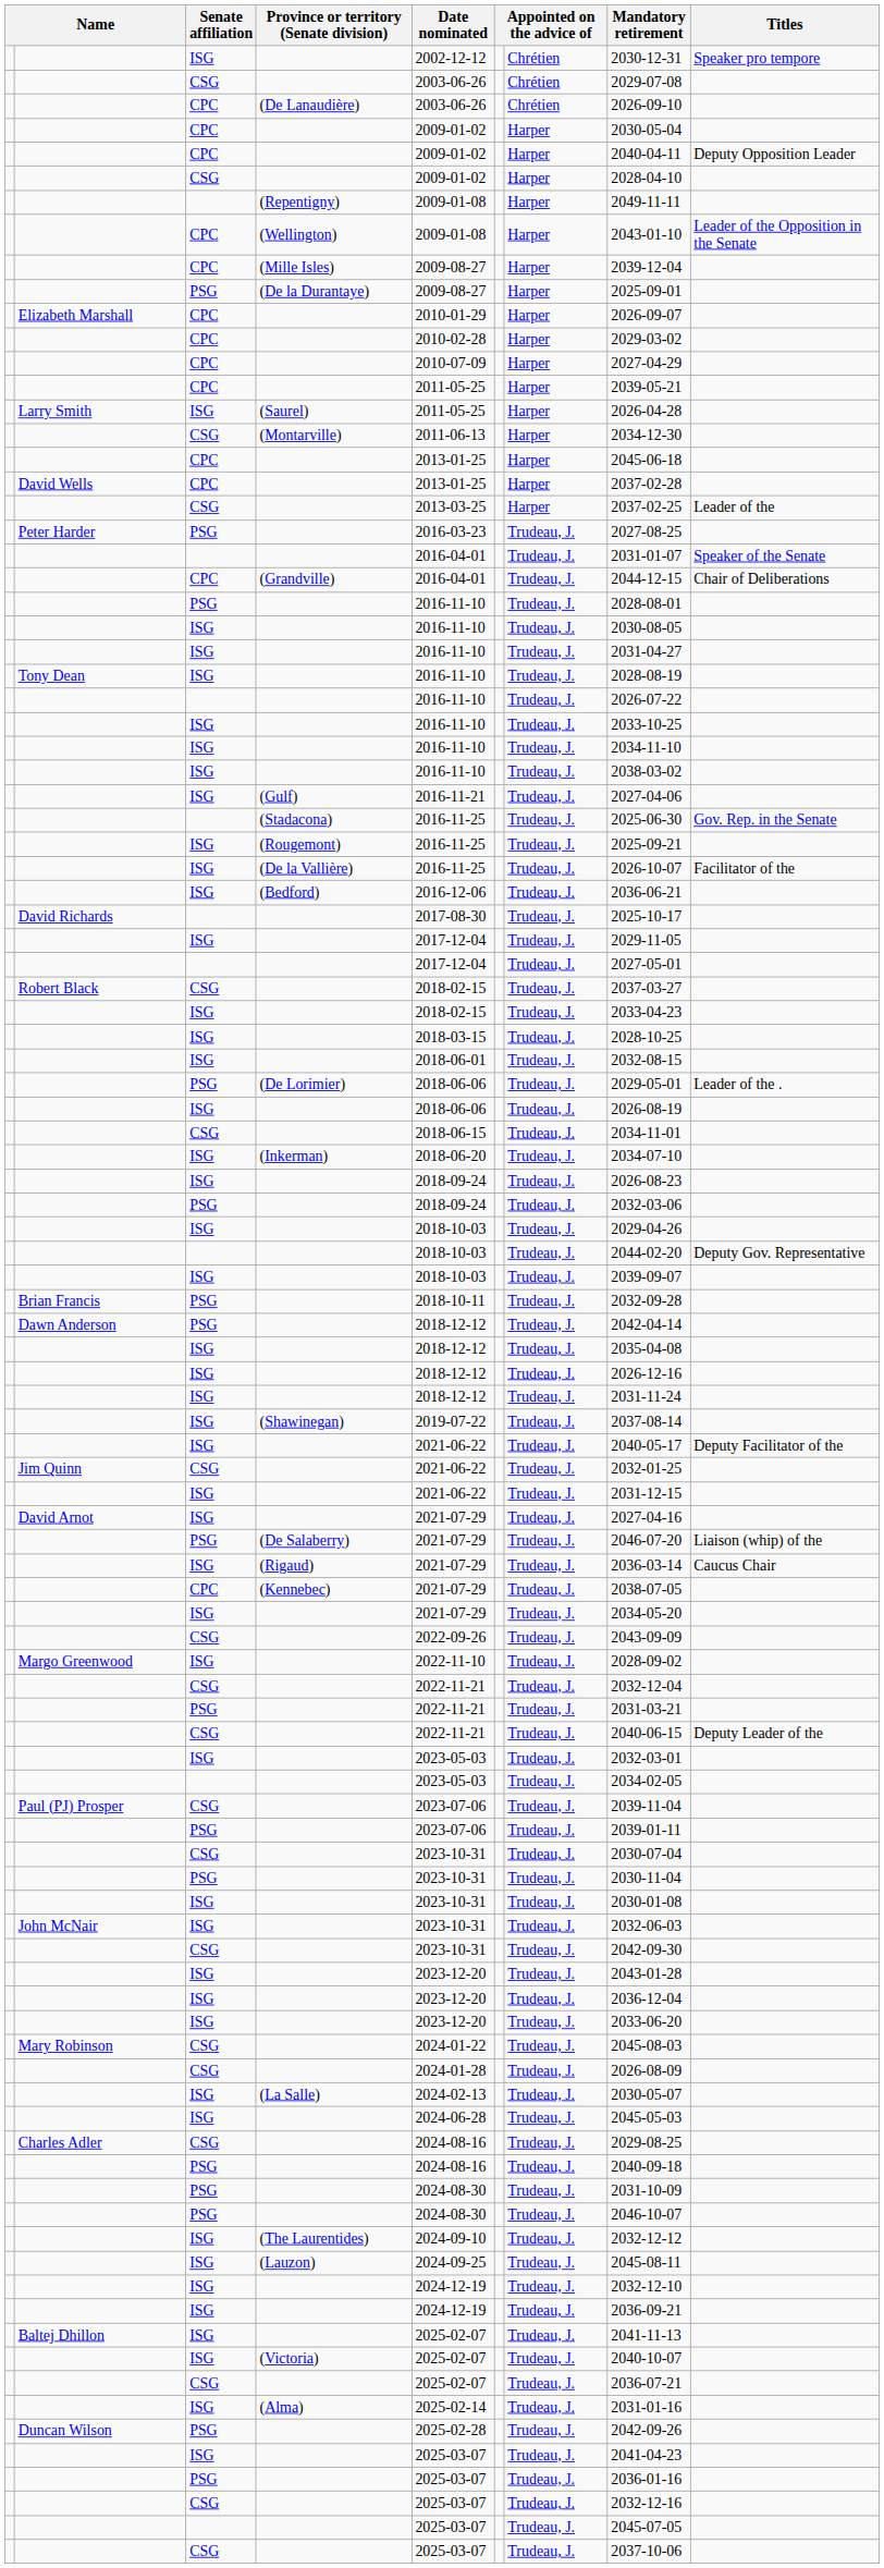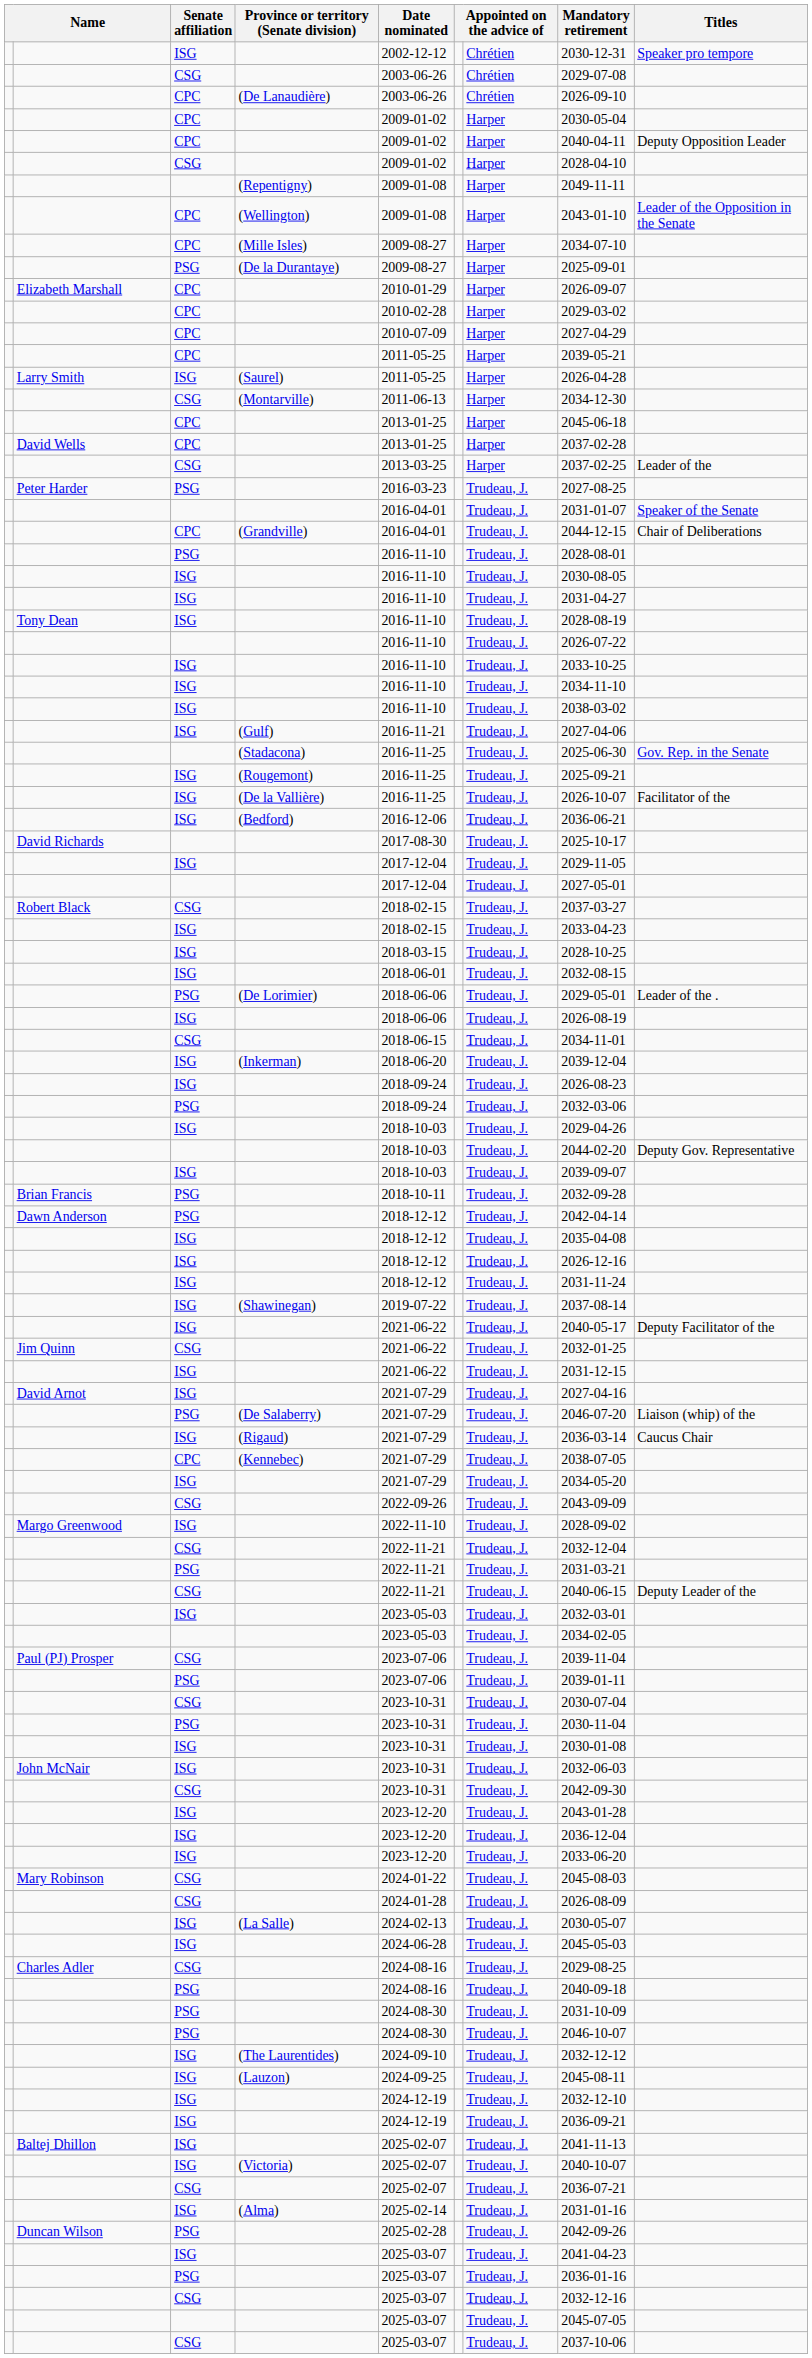(Mille Isles) | Mandatory retirement: 2039-12-04 -> 2034-07-10
(Inkerman) | Mandatory retirement: 2034-07-10 -> 2039-12-04
